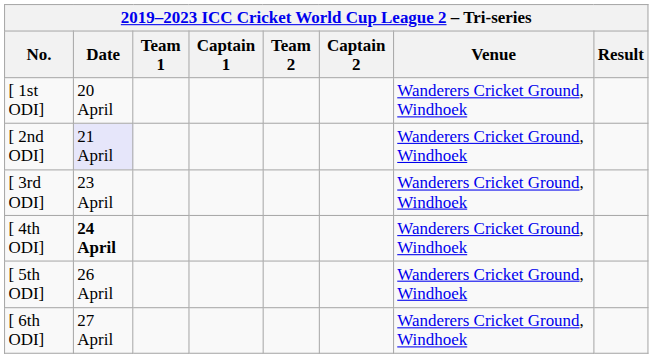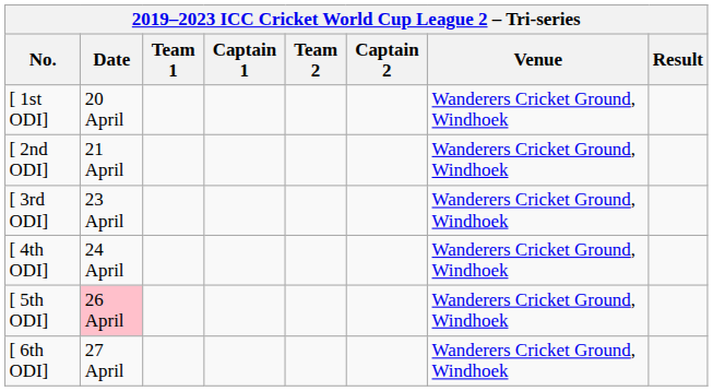[ 2nd ODI] | Date: lavender background -> no background
[ 4th ODI] | Date: bold -> normal
[ 5th ODI] | Date: no background -> pink background
